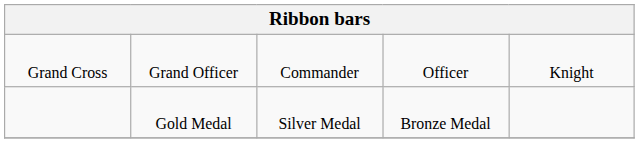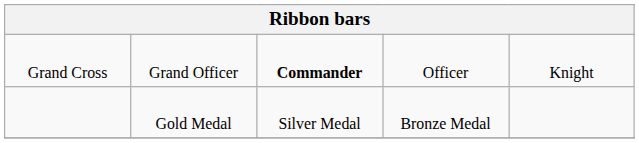Grand Cross | column 3: normal -> bold
